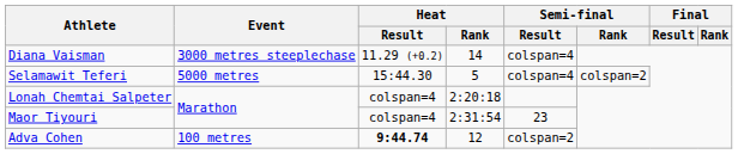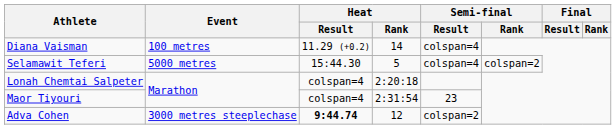Diana Vaisman | Event: 3000 metres steeplechase -> 100 metres
Adva Cohen | Event: 100 metres -> 3000 metres steeplechase
